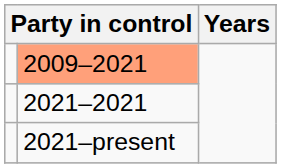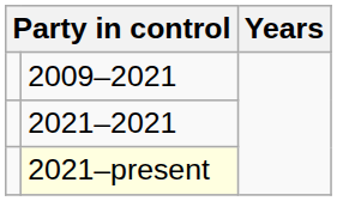2009–2021 | column 2: lightsalmon background -> no background
2021–present | column 2: no background -> lightyellow background
